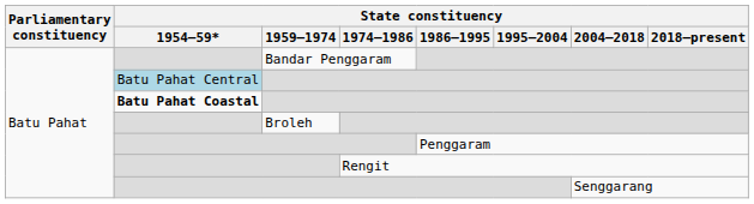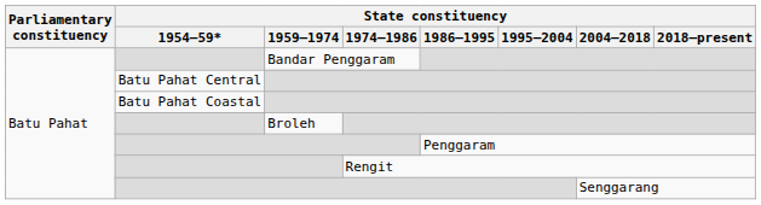Batu Pahat Central | State constituency / 1954–59*: lightblue background -> no background
Batu Pahat Coastal | State constituency / 1954–59*: bold -> normal
